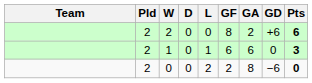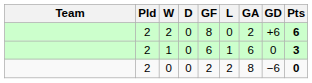columns swapped: L <-> GF
